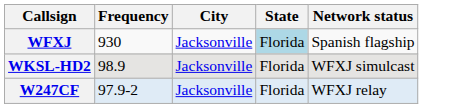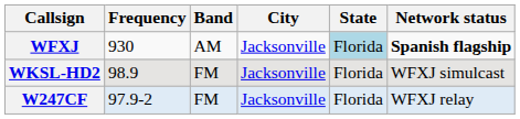+ column: Band | AM | FM | FM
WFXJ | Network status: normal -> bold
